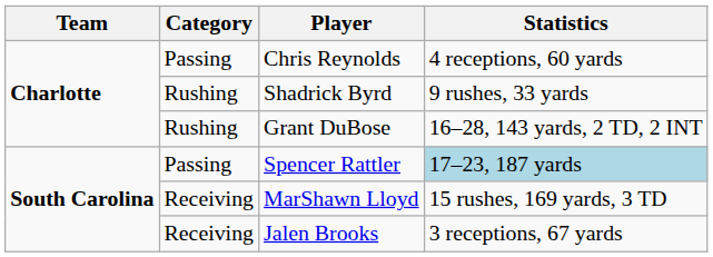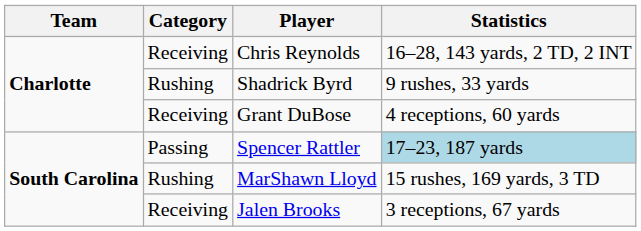Chris Reynolds | Category: Passing -> Receiving
Chris Reynolds | Statistics: 4 receptions, 60 yards -> 16–28, 143 yards, 2 TD, 2 INT
Grant DuBose | Category: Rushing -> Receiving
Grant DuBose | Statistics: 16–28, 143 yards, 2 TD, 2 INT -> 4 receptions, 60 yards
MarShawn Lloyd | Category: Receiving -> Rushing
